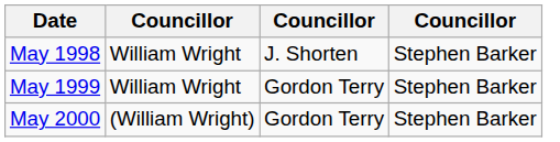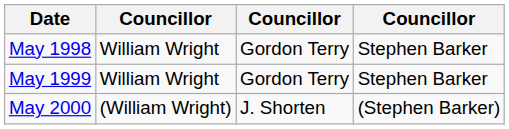May 1998 | column 3: J. Shorten -> Gordon Terry
May 2000 | column 3: Gordon Terry -> J. Shorten
May 2000 | column 4: Stephen Barker -> (Stephen Barker)
